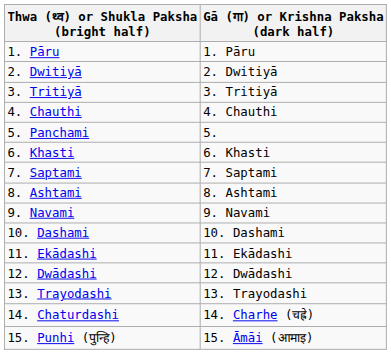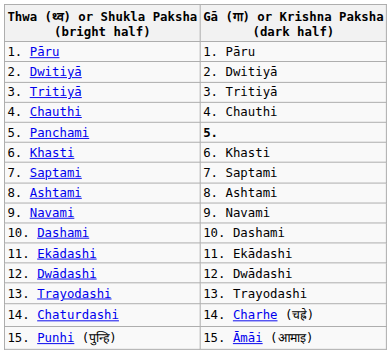5. Panchami | Gā (गा) or Krishna Paksha (dark half): normal -> bold
